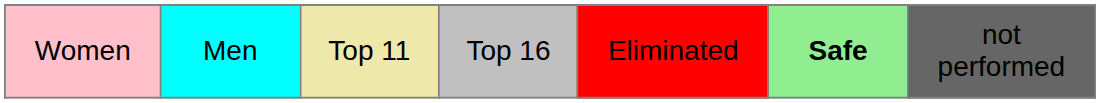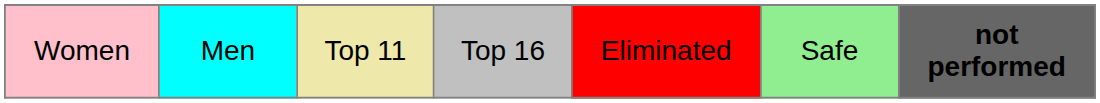Women | column 6: bold -> normal
Women | column 7: normal -> bold
